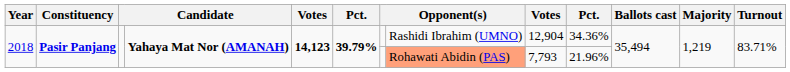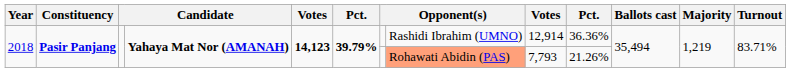row 2 | column 9: 12,904 -> 12,914
row 2 | column 10: 34.36% -> 36.36%
row 3 | column 10: 21.96% -> 21.26%
